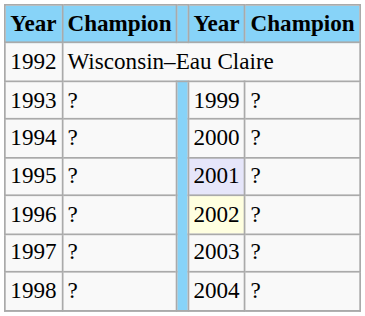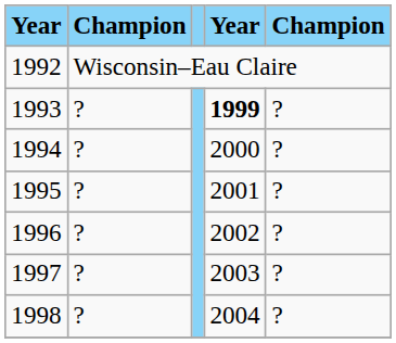1993 | column 4: normal -> bold
1995 | column 4: lavender background -> no background
1996 | column 4: lightyellow background -> no background
